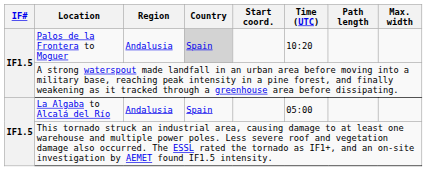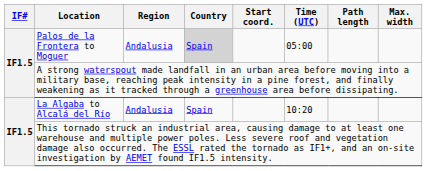Palos de la Frontera to Moguer | Time (UTC): 10:20 -> 05:00
La Algaba to Alcalá del Río | Time (UTC): 05:00 -> 10:20
